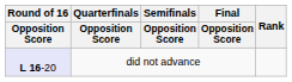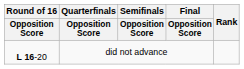did not advance | Round of 16 / Opposition Score: lavender background -> no background
